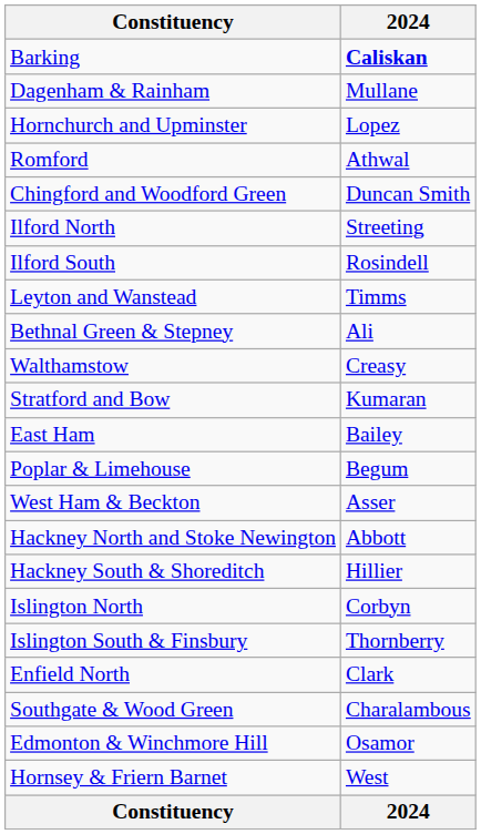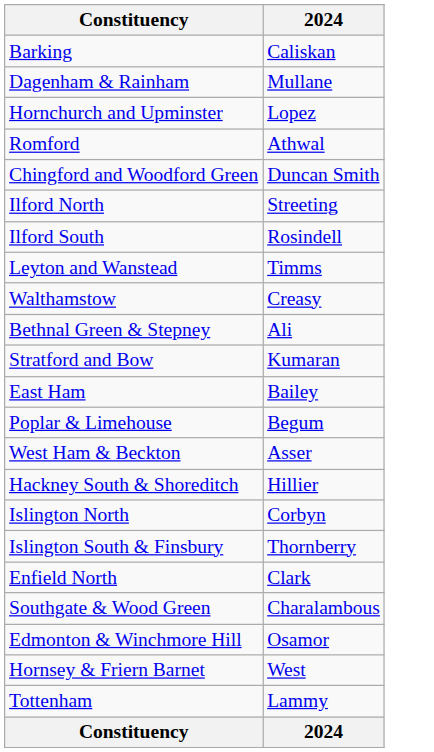Barking | 2024: bold -> normal
rows swapped: Walthamstow <-> Bethnal Green & Stepney
- row: Hackney North and Stoke Newington | Abbott
+ row: Tottenham | Lammy
